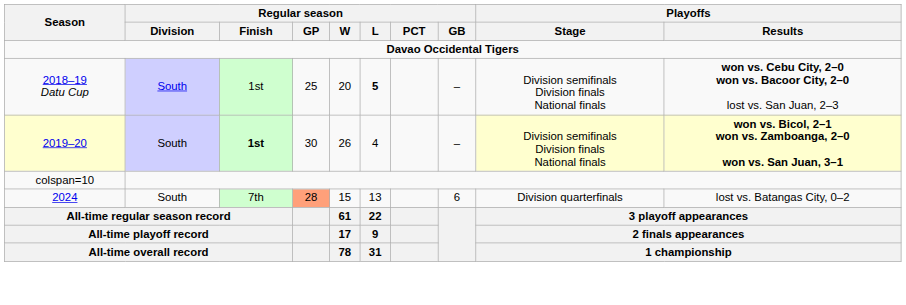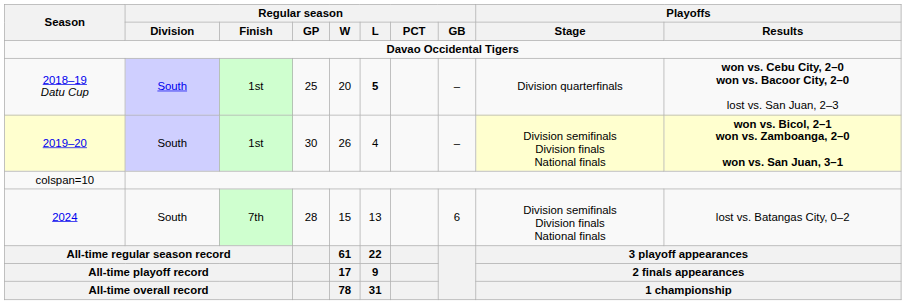2018–19 Datu Cup | Playoffs / Stage: Division semifinals Division finals National finals -> Division quarterfinals
2019–20 | Regular season / Finish: bold -> normal
2024 | Regular season / GP: lightsalmon background -> no background
2024 | Playoffs / Stage: Division quarterfinals -> Division semifinals Division finals National finals
